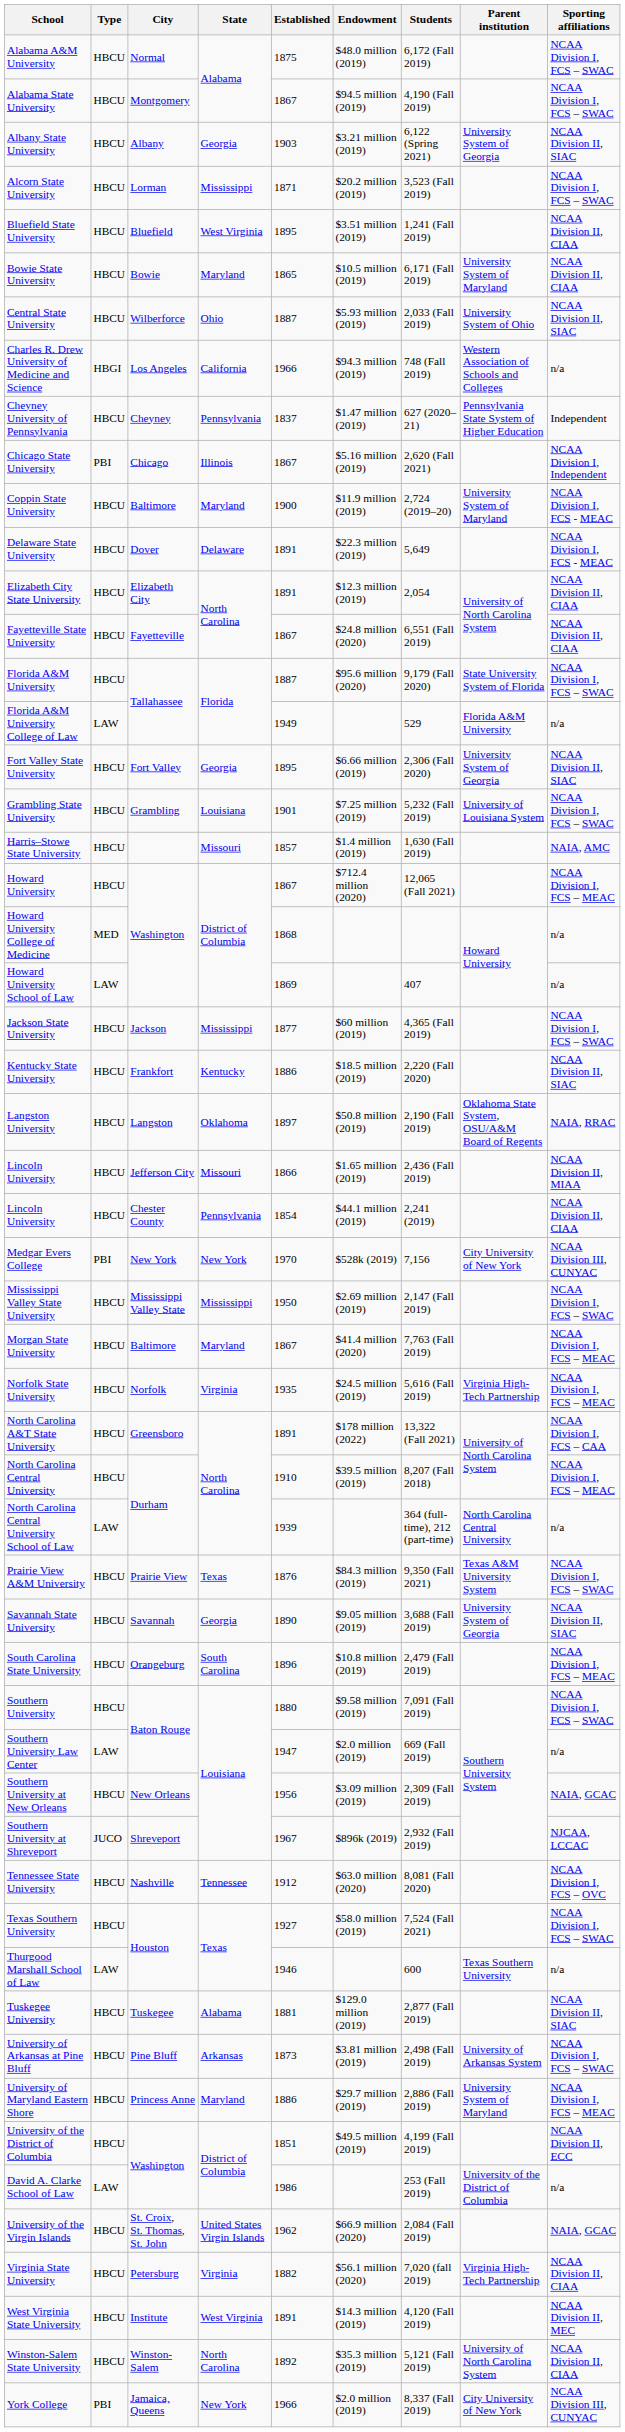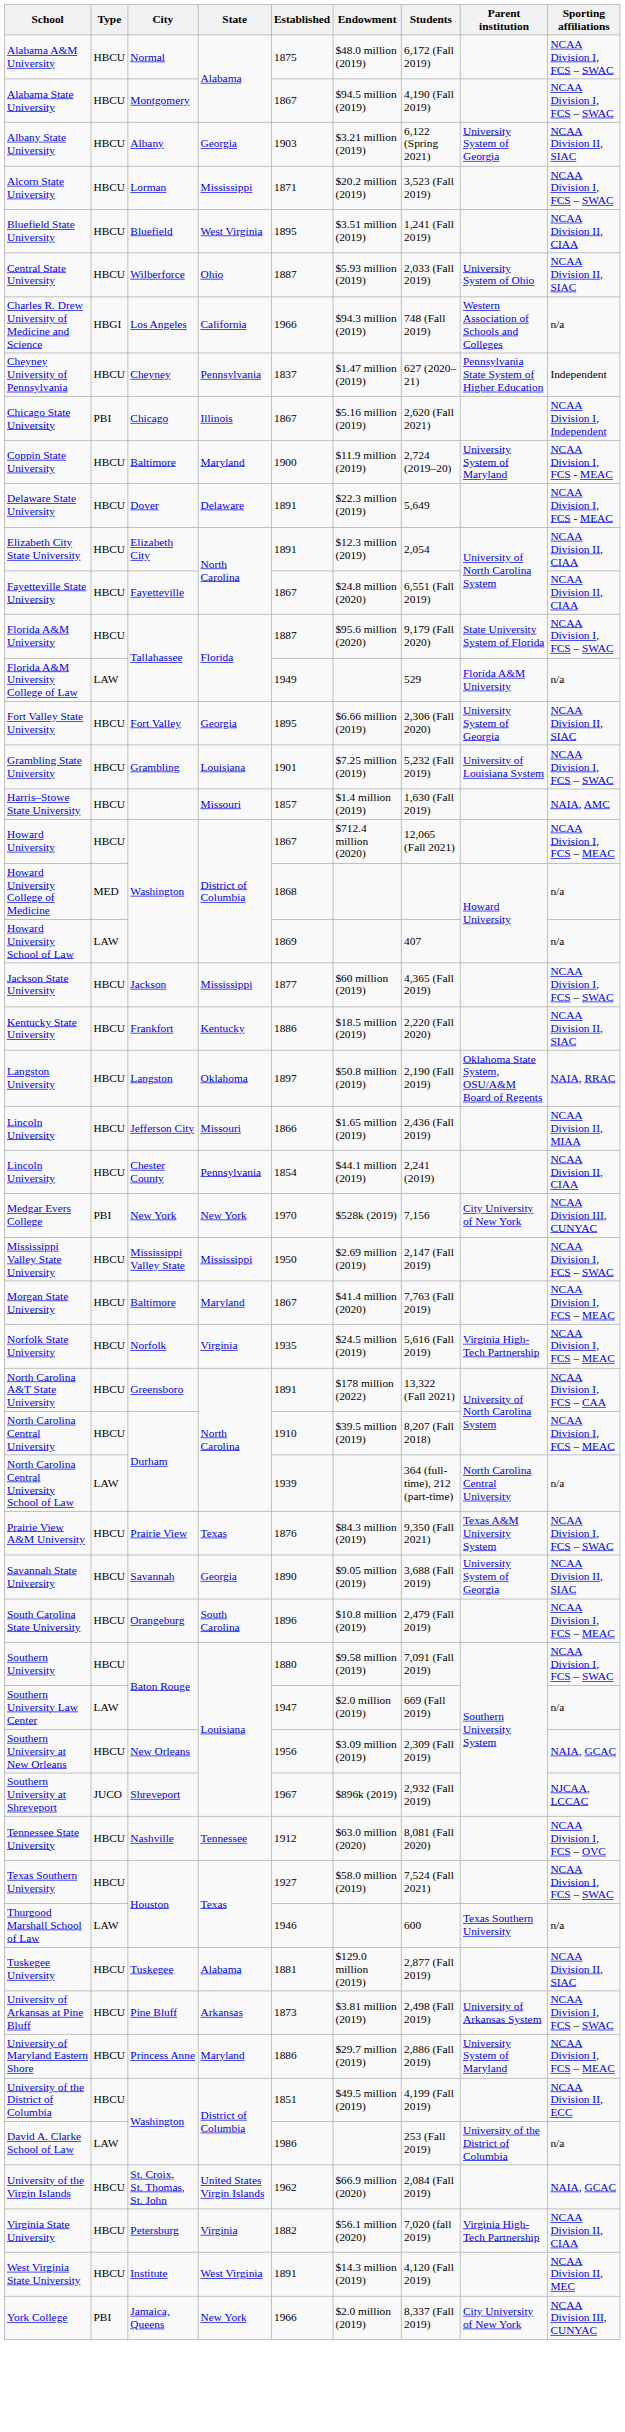- row: Bowie State University | HBCU | Bowie | Maryland | 1865 | $10.5 million (2019) | 6,171 (Fall 2019) | University System of Maryland | NCAA Division II, CIAA
- row: Winston-Salem State University | HBCU | Winston-Salem | North Carolina | 1892 | $35.3 million (2019) | 5,121 (Fall 2019) | University of North Carolina System | NCAA Division II, CIAA
